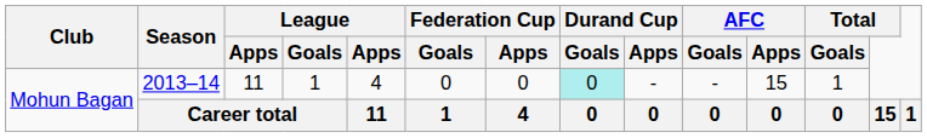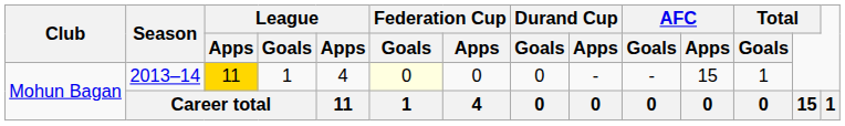Mohun Bagan / 2013–14 | column 3: no background -> gold background
Mohun Bagan / 2013–14 | Federation Cup / Goals: no background -> lightyellow background
Mohun Bagan / 2013–14 | Durand Cup / Goals: paleturquoise background -> no background
